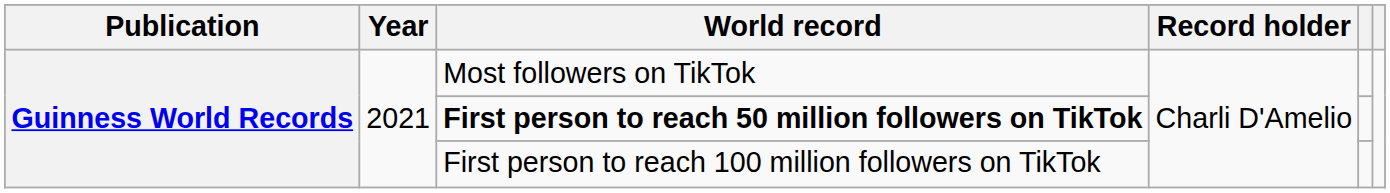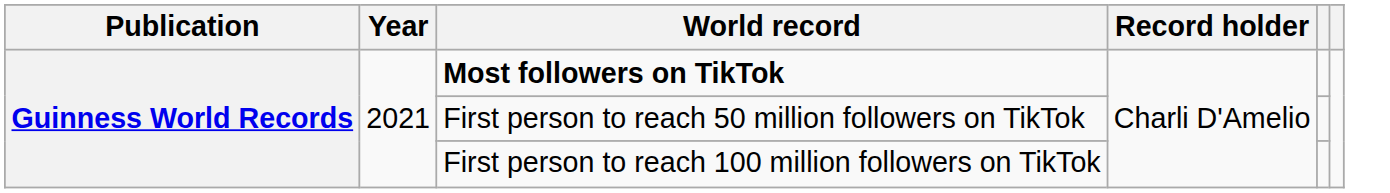Most followers on TikTok | World record: normal -> bold
First person to reach 50 million followers on TikTok | World record: bold -> normal
